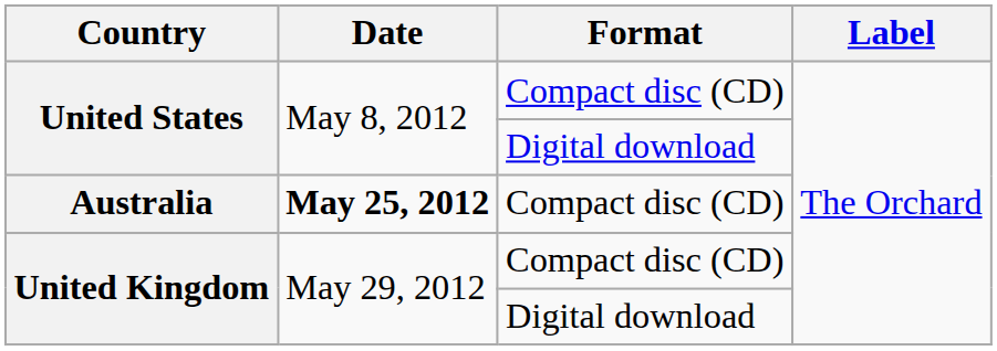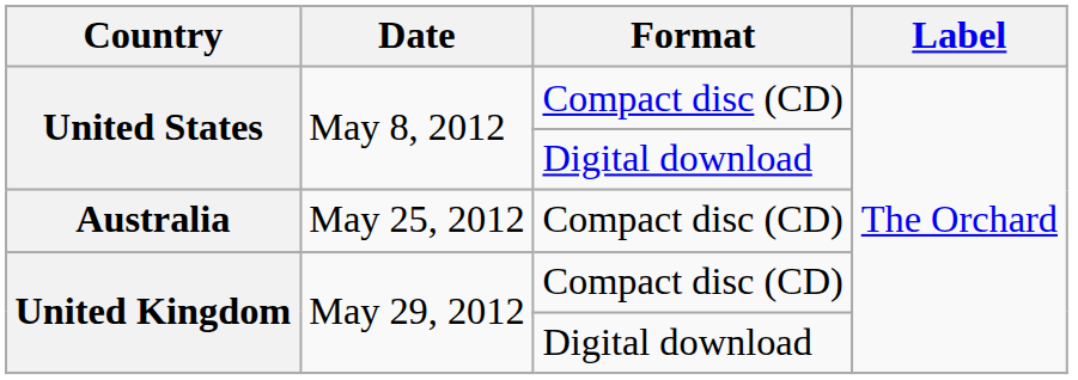Australia | Date: bold -> normal
